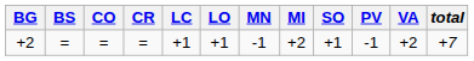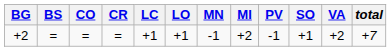columns swapped: PV <-> SO
